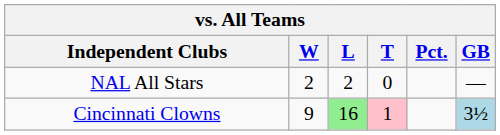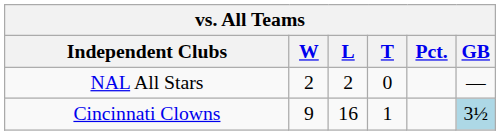Cincinnati Clowns | L: lightgreen background -> no background
Cincinnati Clowns | T: pink background -> no background
